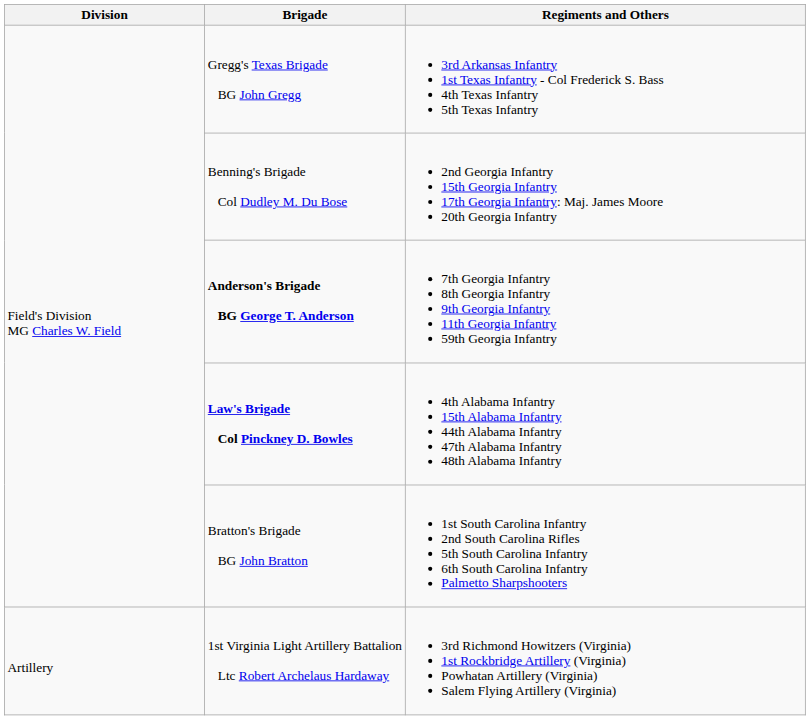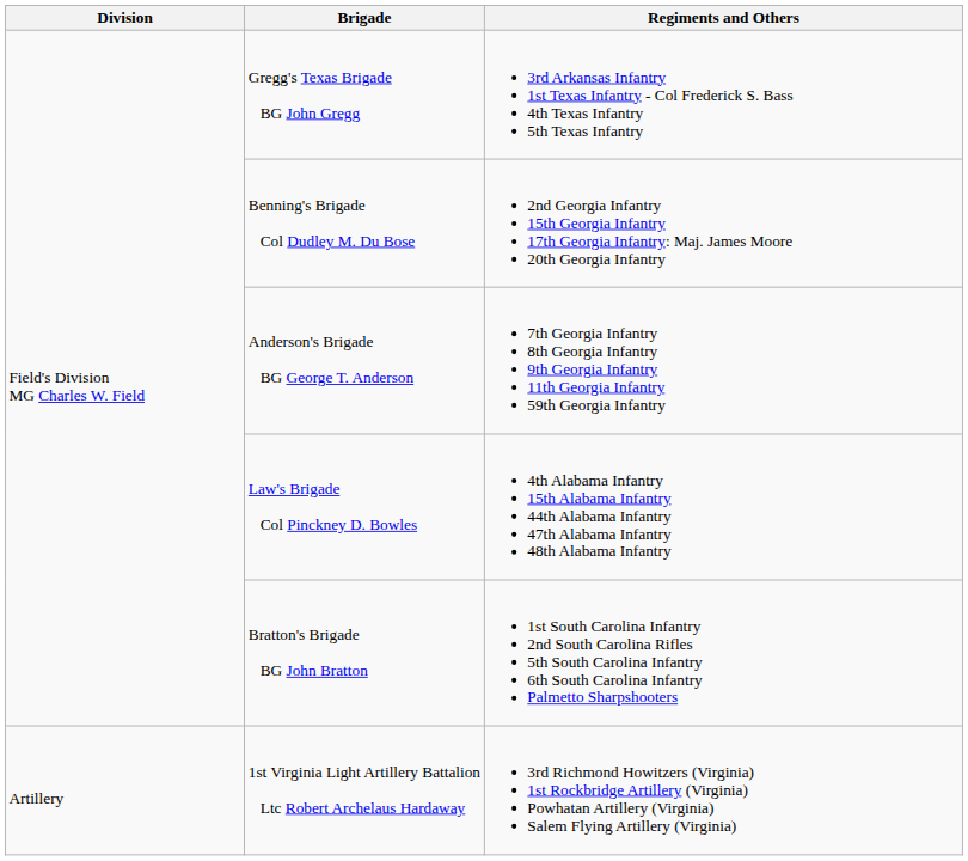Anderson's Brigade BG George T. Anderson | Brigade: bold -> normal
Law's Brigade Col Pinckney D. Bowles | Brigade: bold -> normal
